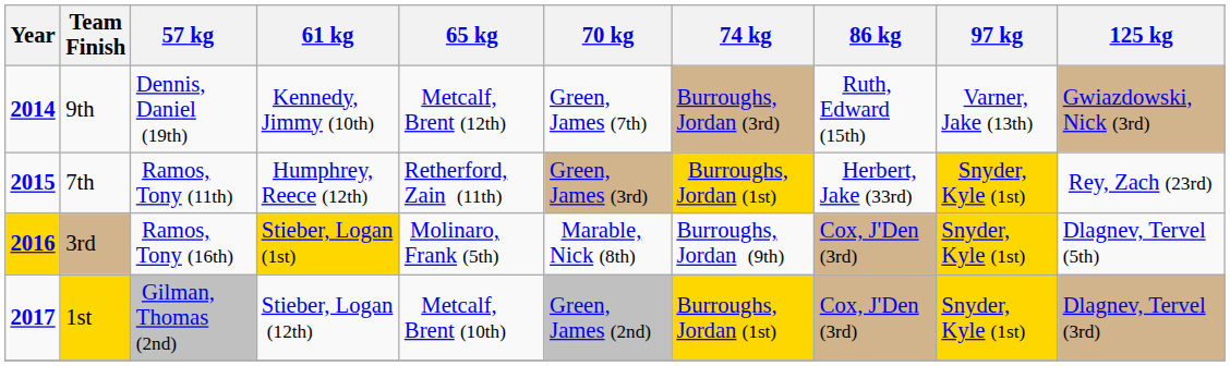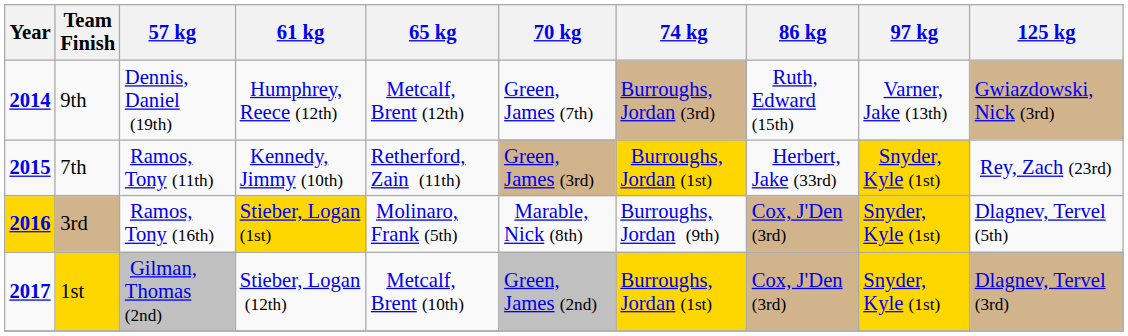9th | 61 kg: Kennedy, Jimmy (10th) -> Humphrey, Reece (12th)
7th | 61 kg: Humphrey, Reece (12th) -> Kennedy, Jimmy (10th)
